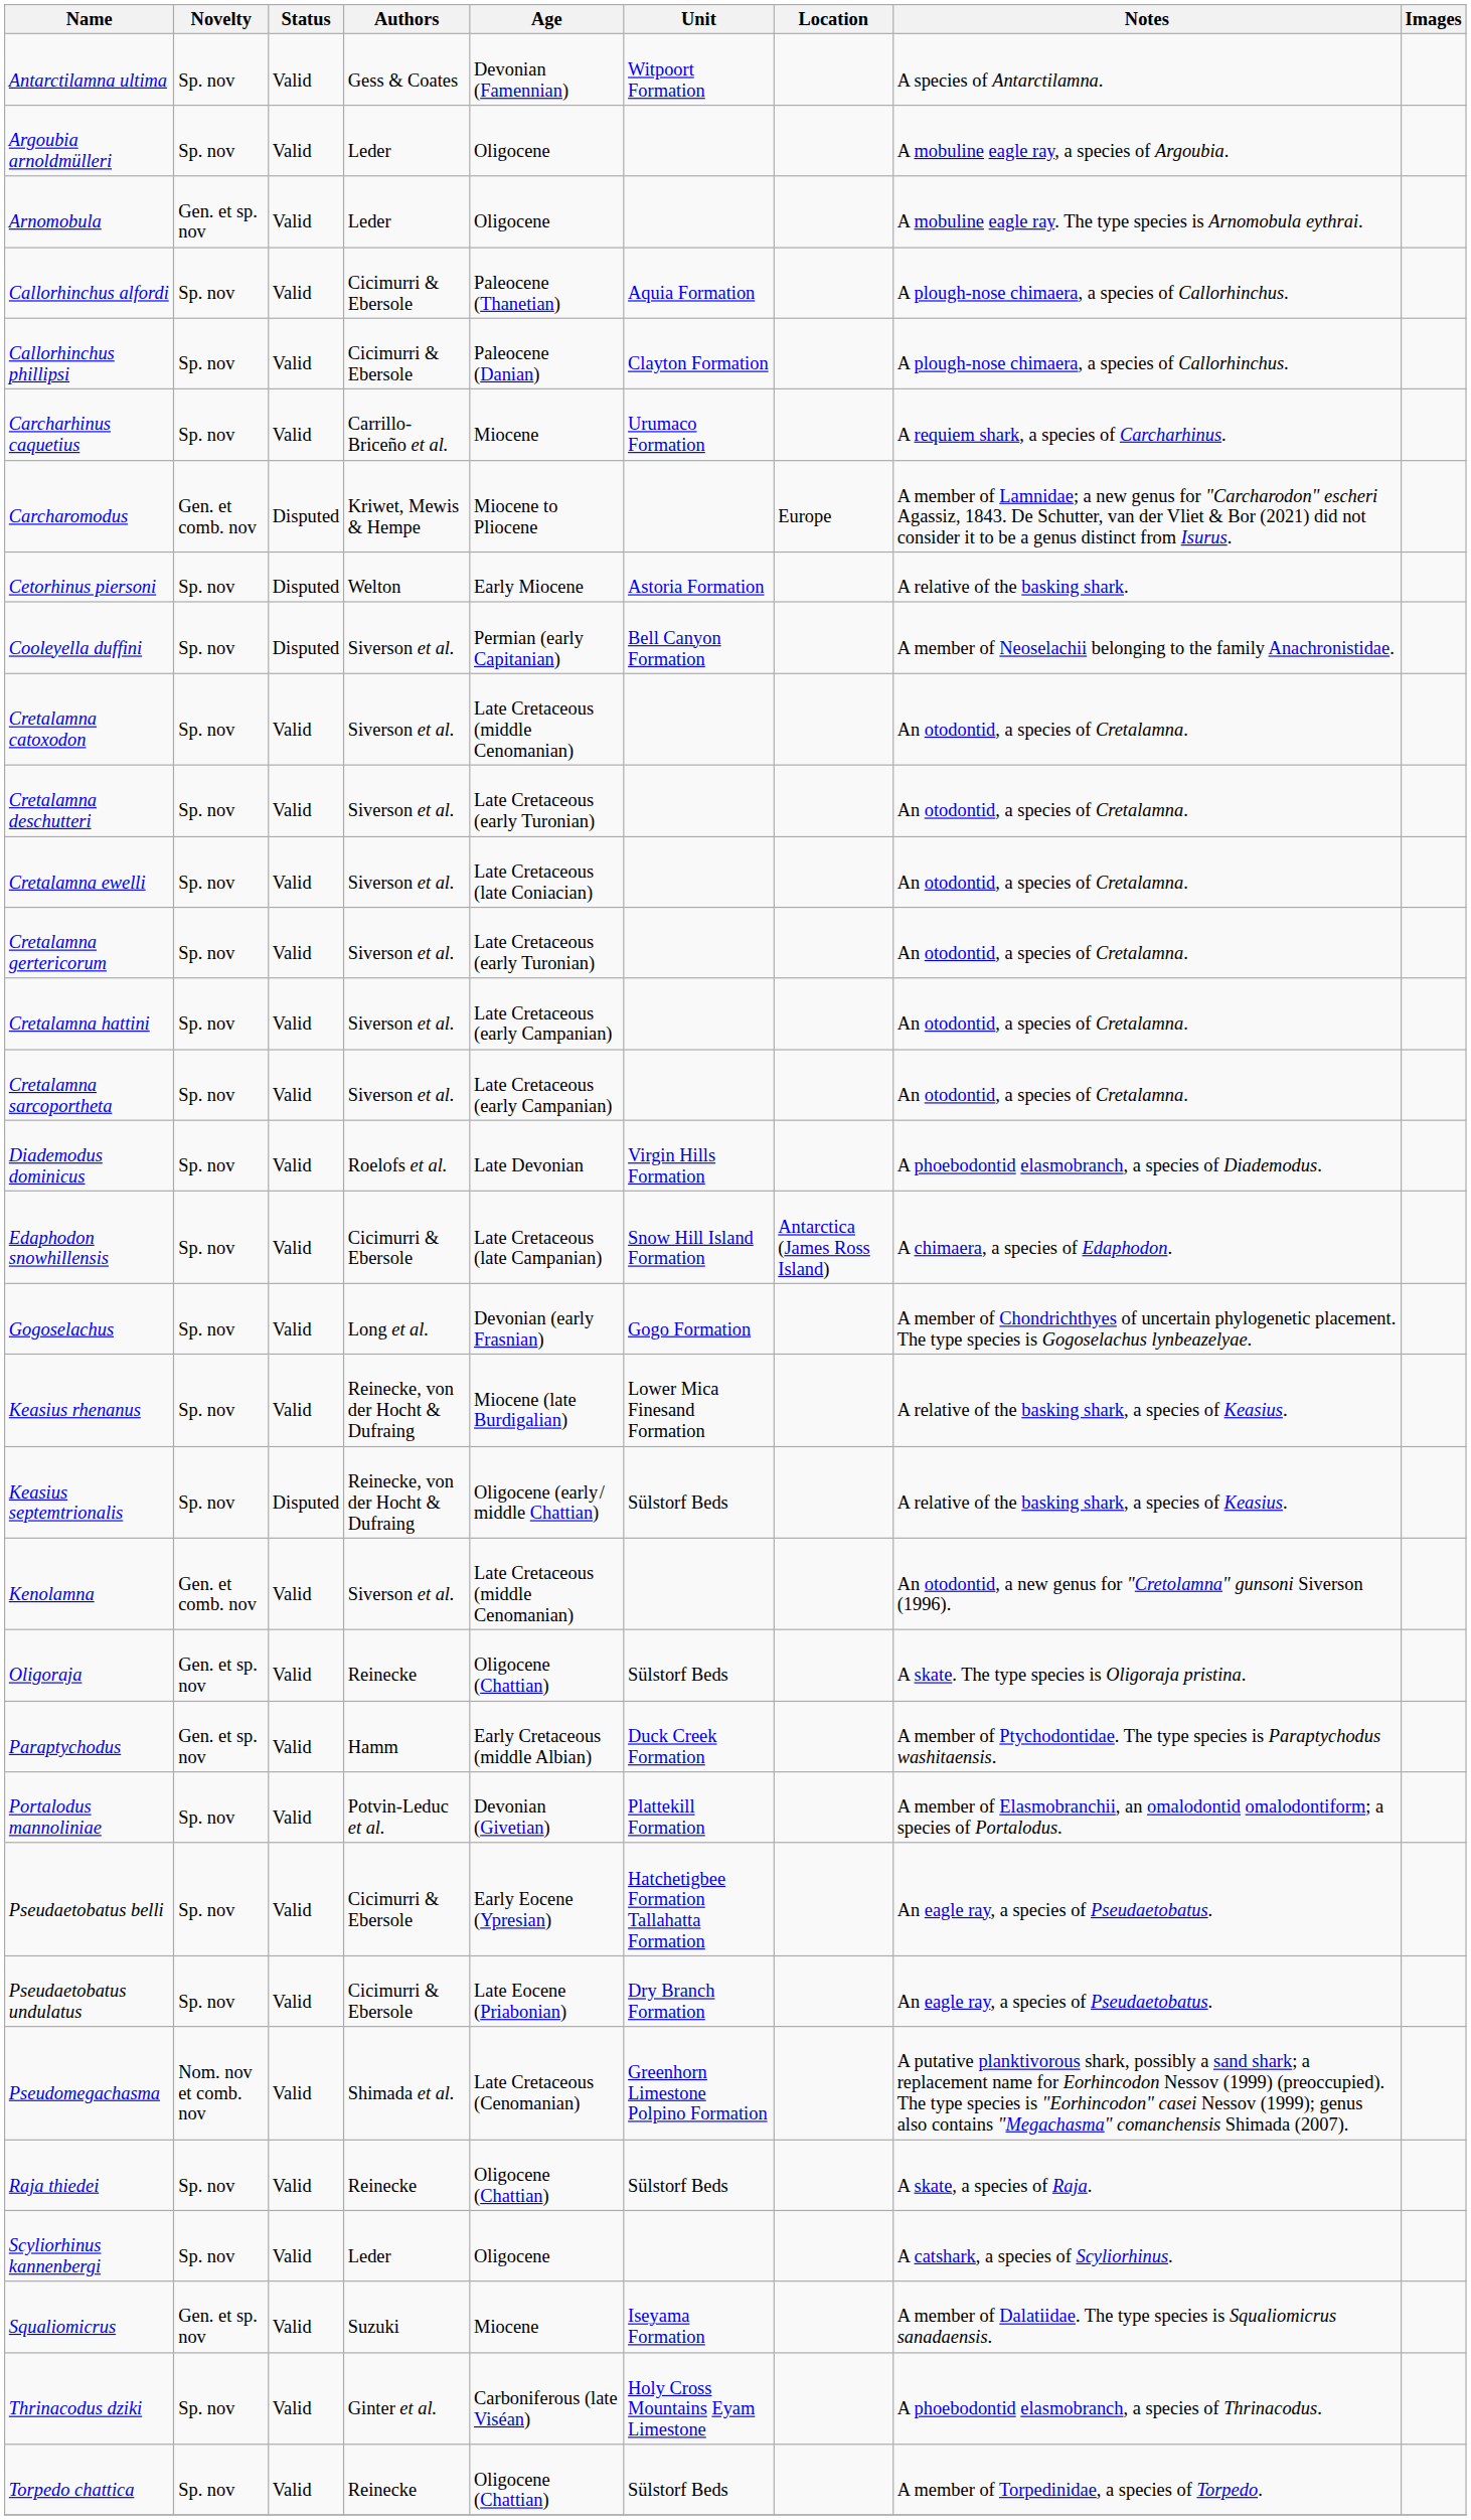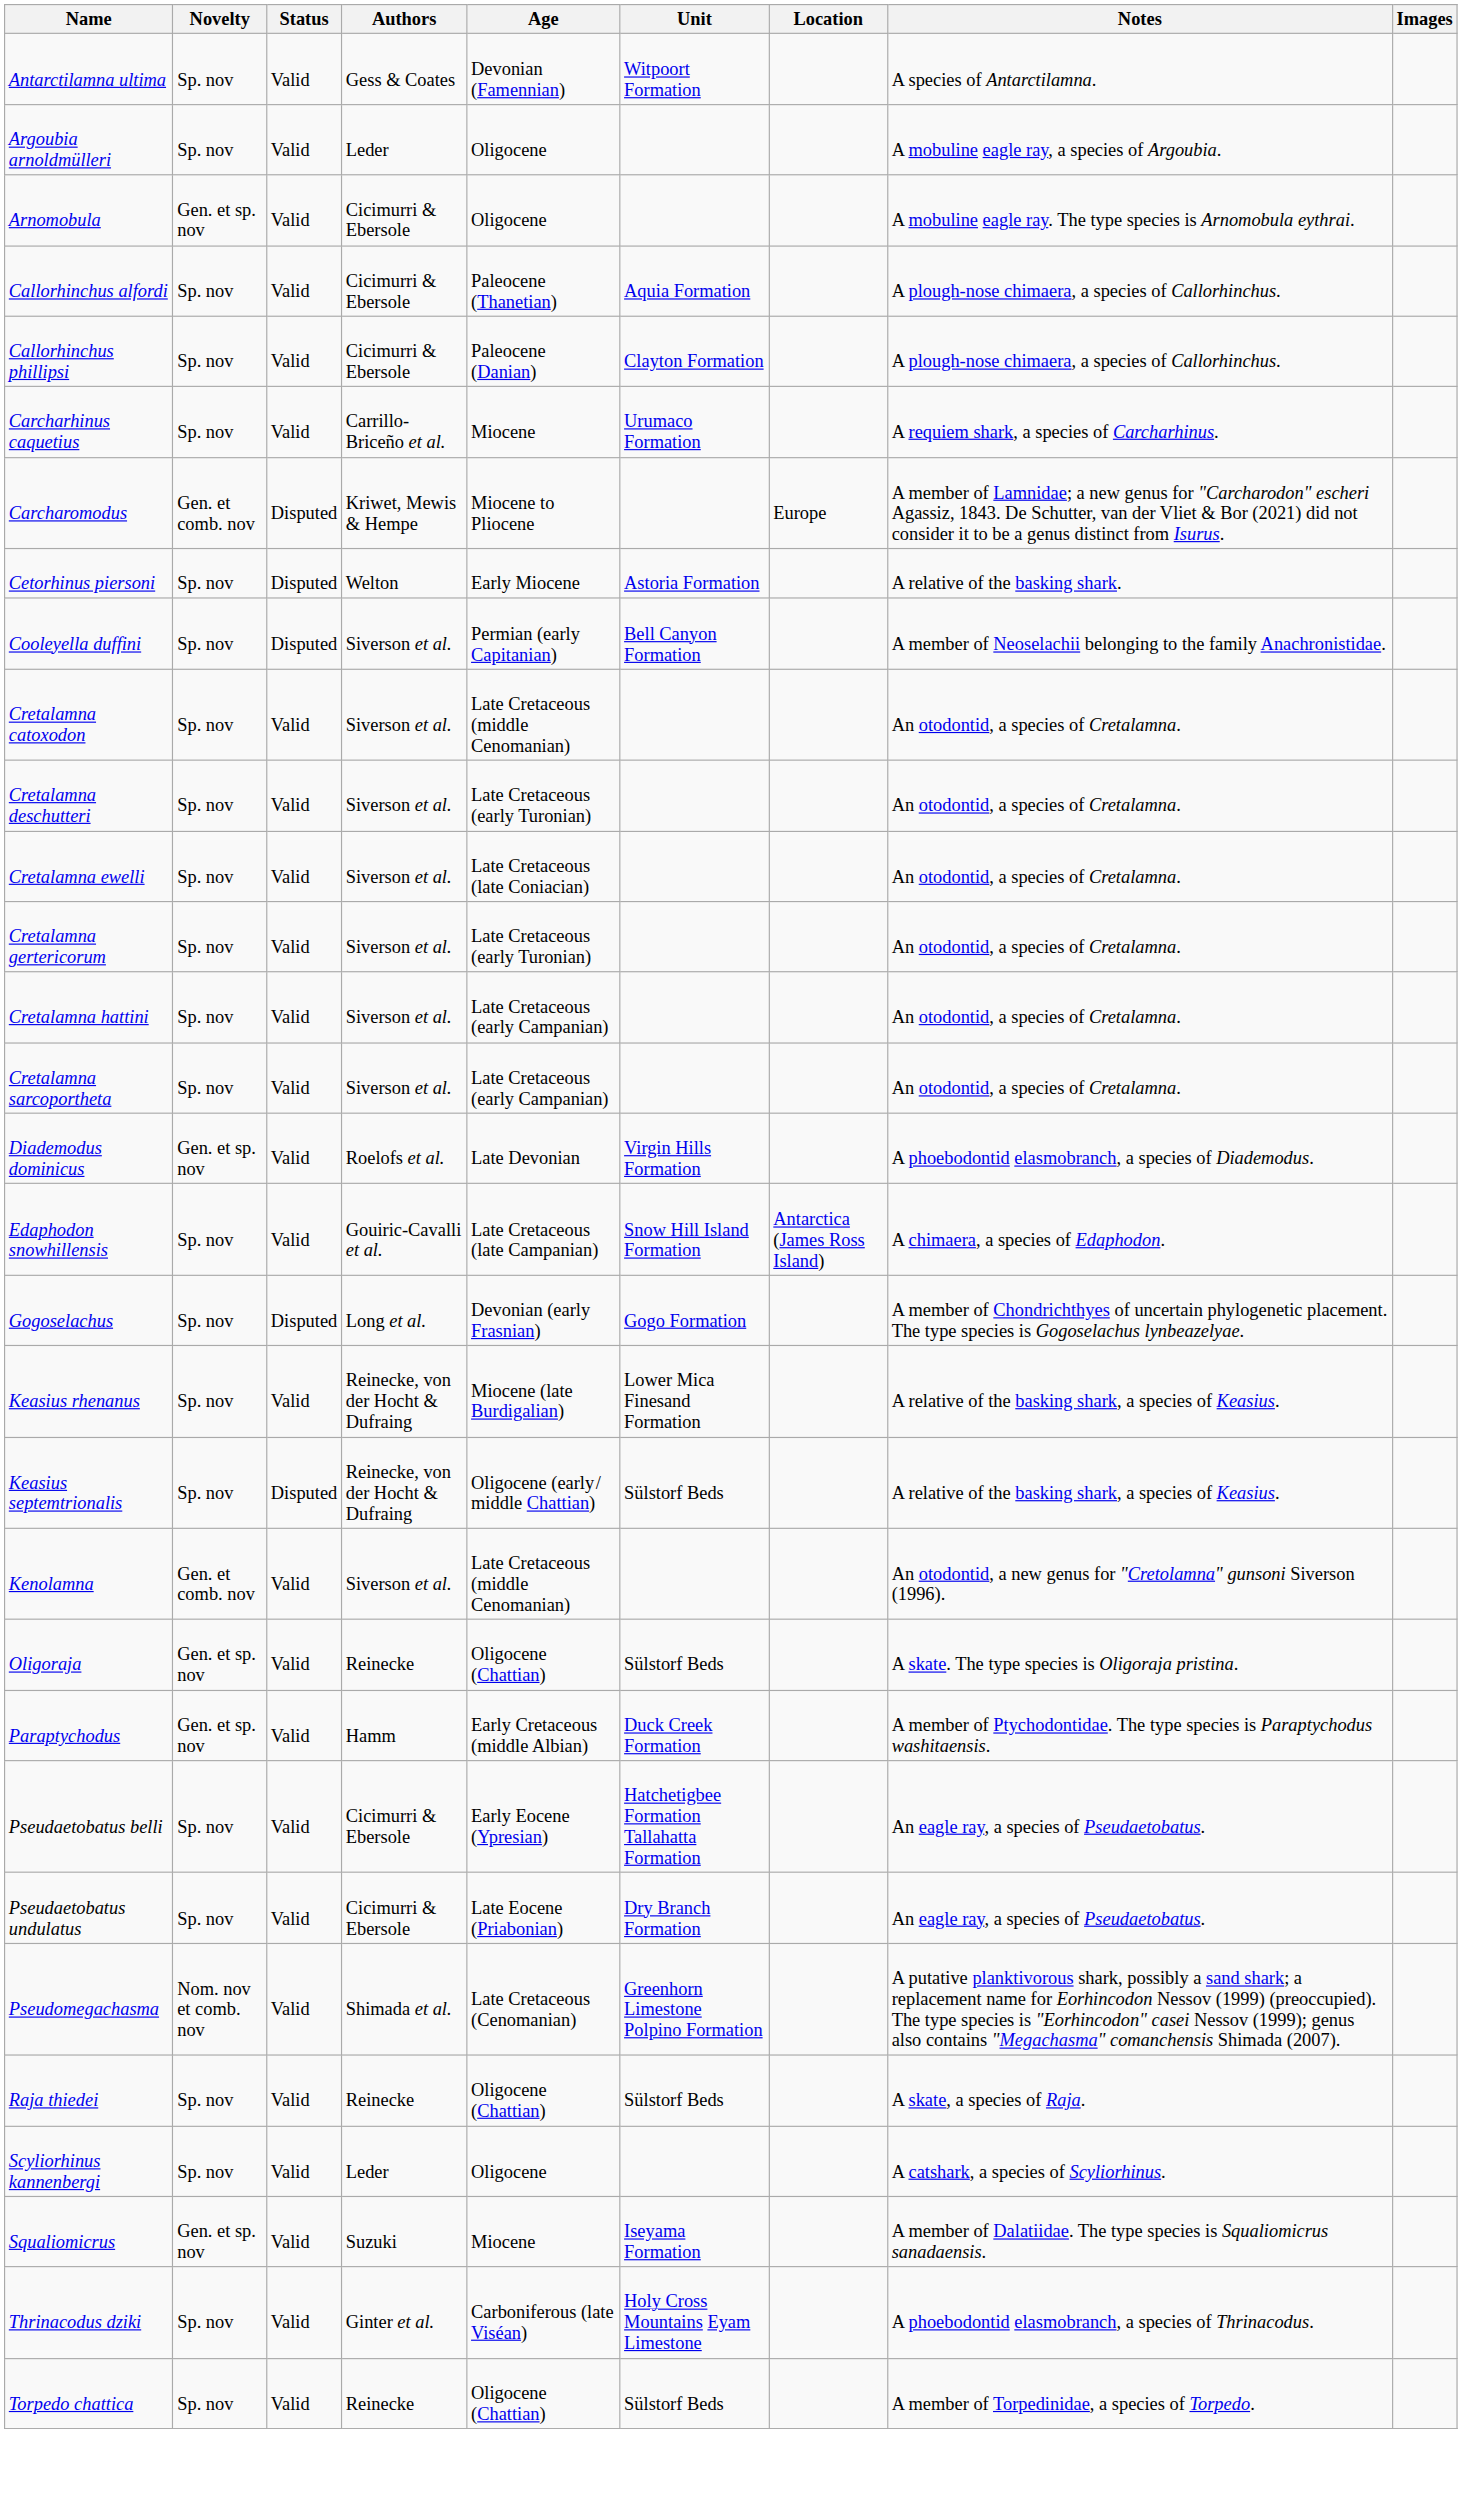Arnomobula | Authors: Leder -> Cicimurri & Ebersole
Diademodus dominicus | Novelty: Sp. nov -> Gen. et sp. nov
Edaphodon snowhillensis | Authors: Cicimurri & Ebersole -> Gouiric-Cavalli et al.
Gogoselachus | Status: Valid -> Disputed
- row: Portalodus mannoliniae | Sp. nov | Valid | Potvin-Leduc et al. | Devonian (Givetian) | Plattekill Formation | A member of Elasmobranchii, an omalodontid omalodontiform; a species of Portalodus.
